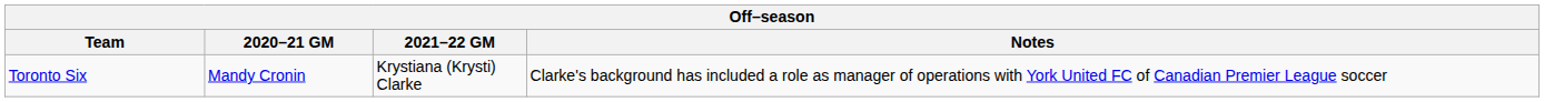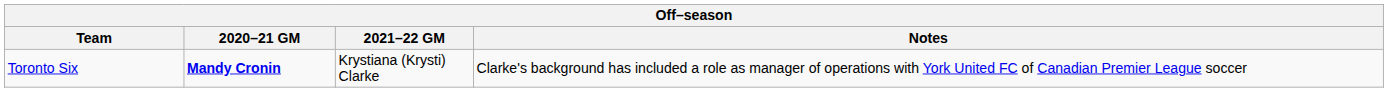Toronto Six | 2020–21 GM: normal -> bold
